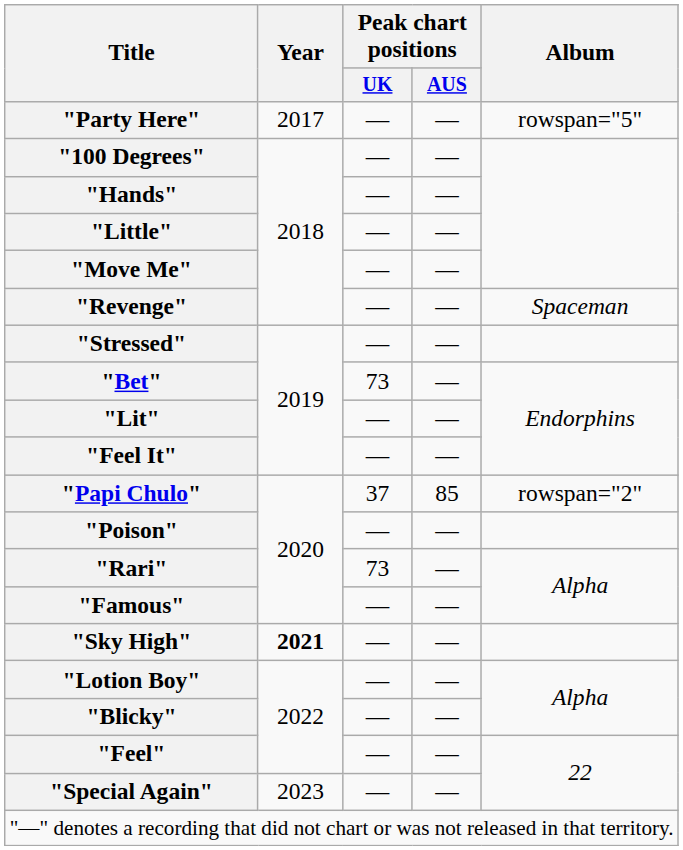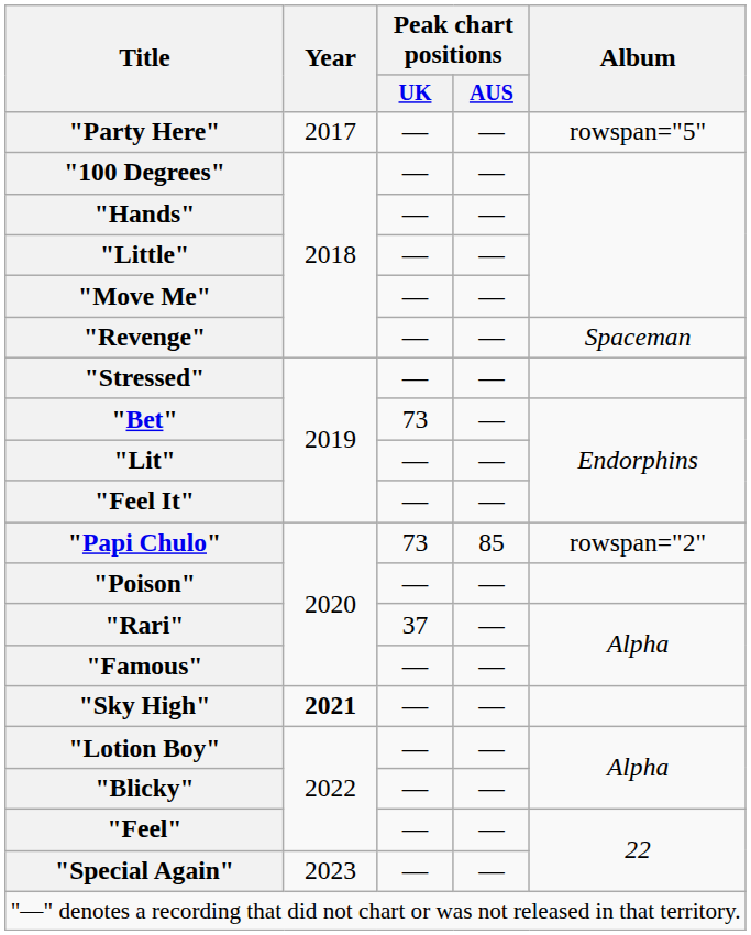"Papi Chulo" | Peak chart positions / UK: 37 -> 73
"Rari" | Peak chart positions / UK: 73 -> 37
